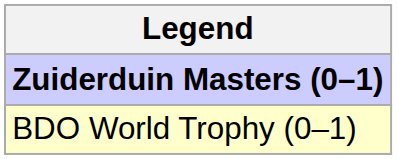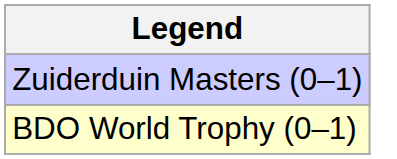row 2 | column 1: bold -> normal
